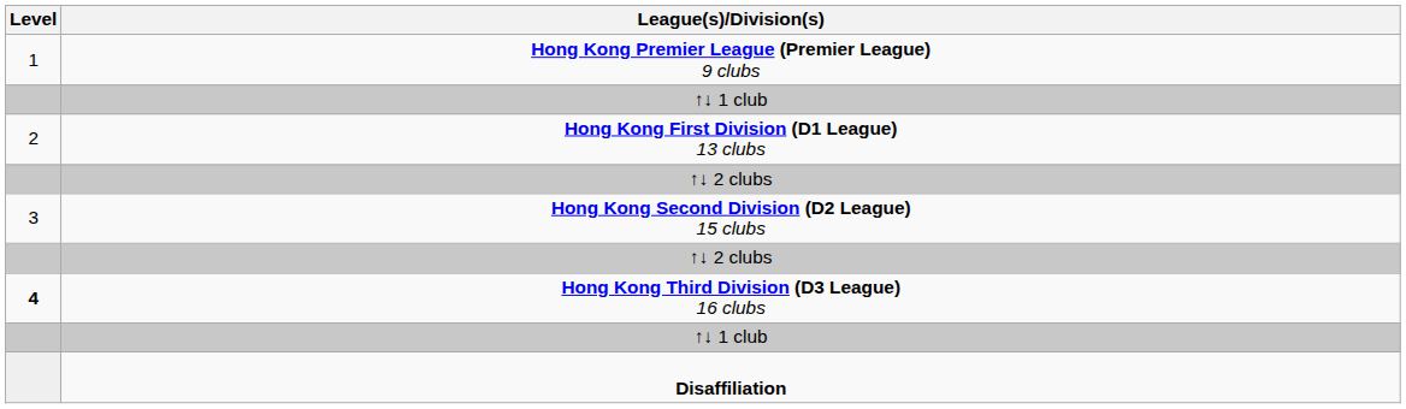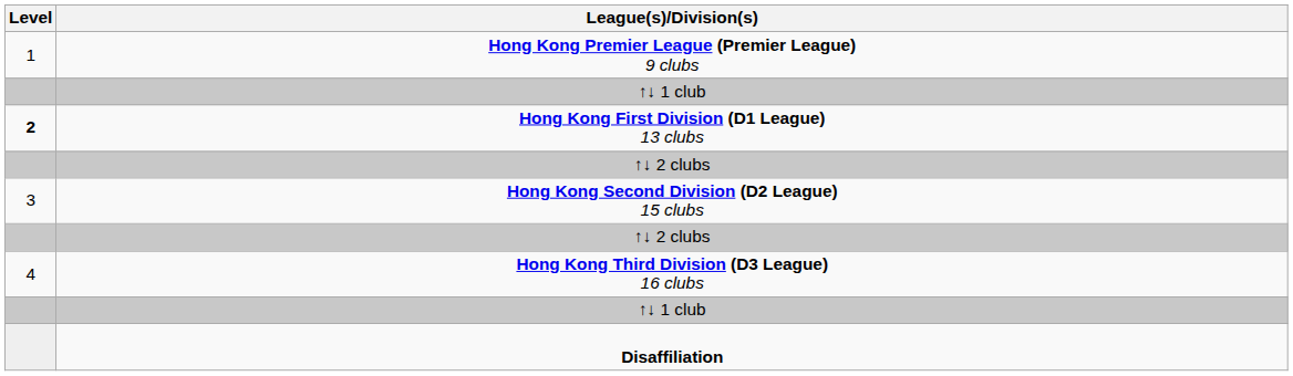Hong Kong First Division (D1 League) 13 clubs | Level: normal -> bold
Hong Kong Third Division (D3 League) 16 clubs | Level: bold -> normal
